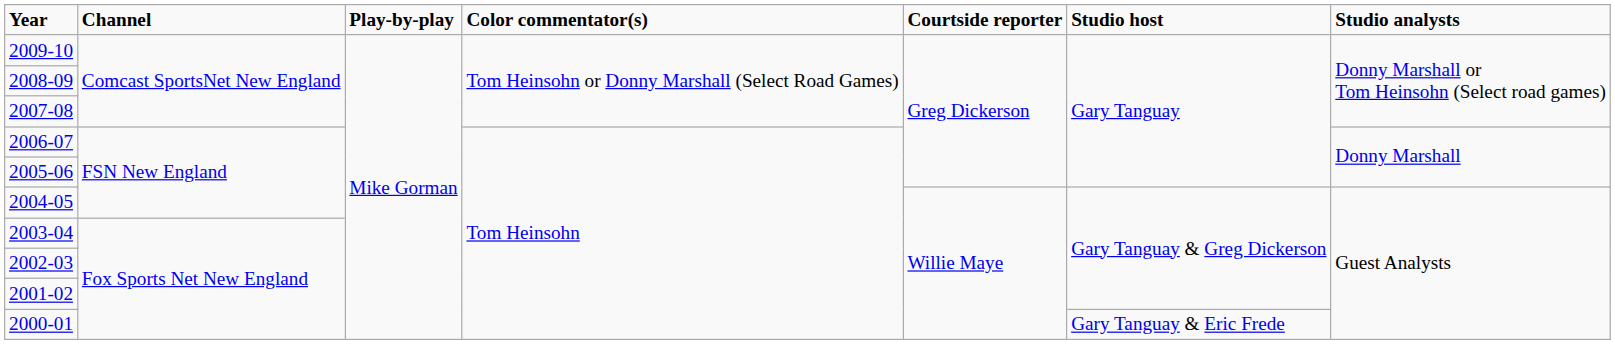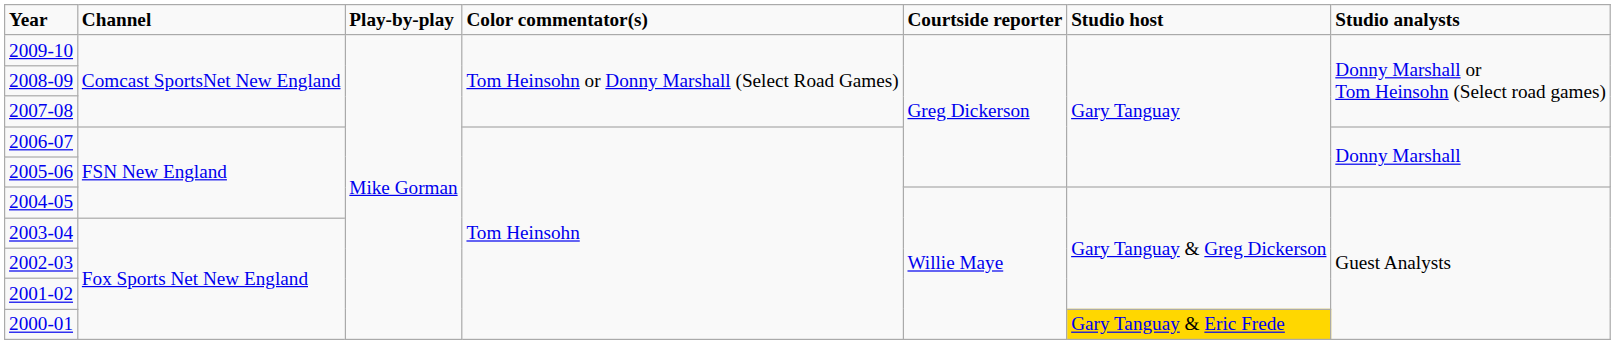2000-01 | Studio host: no background -> gold background
